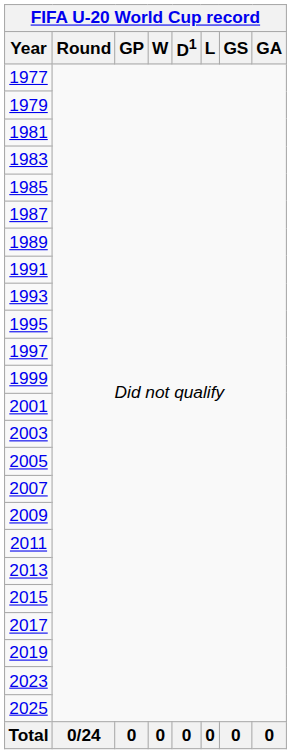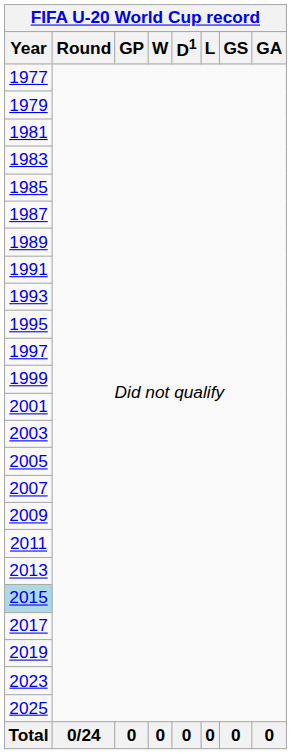2015 | Year: no background -> lightblue background
